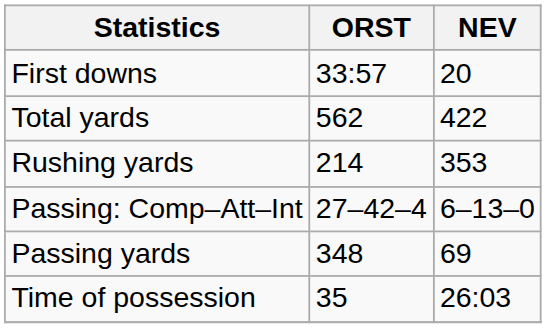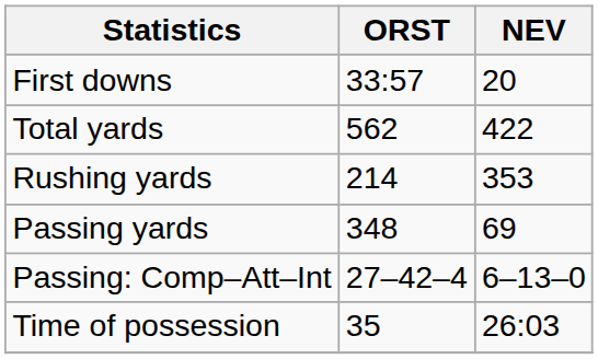rows swapped: Passing yards <-> Passing: Comp–Att–Int
